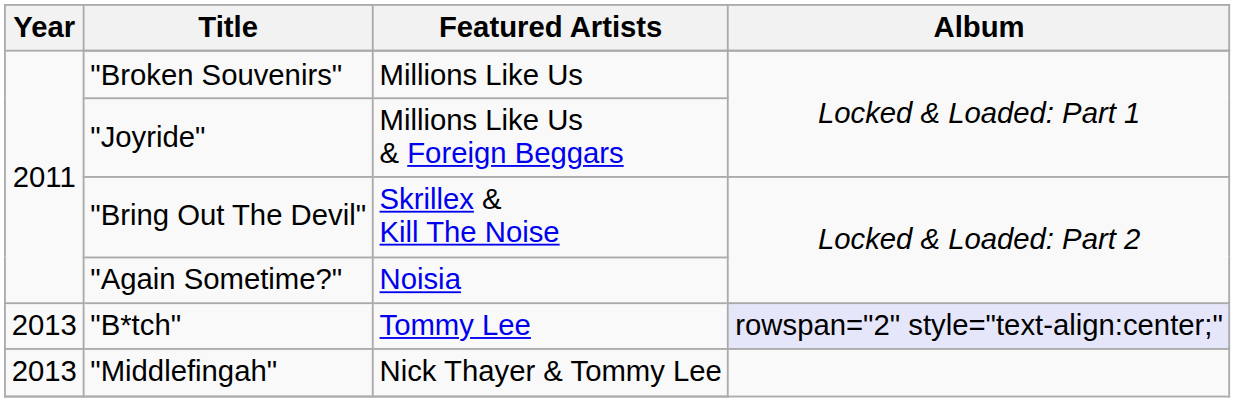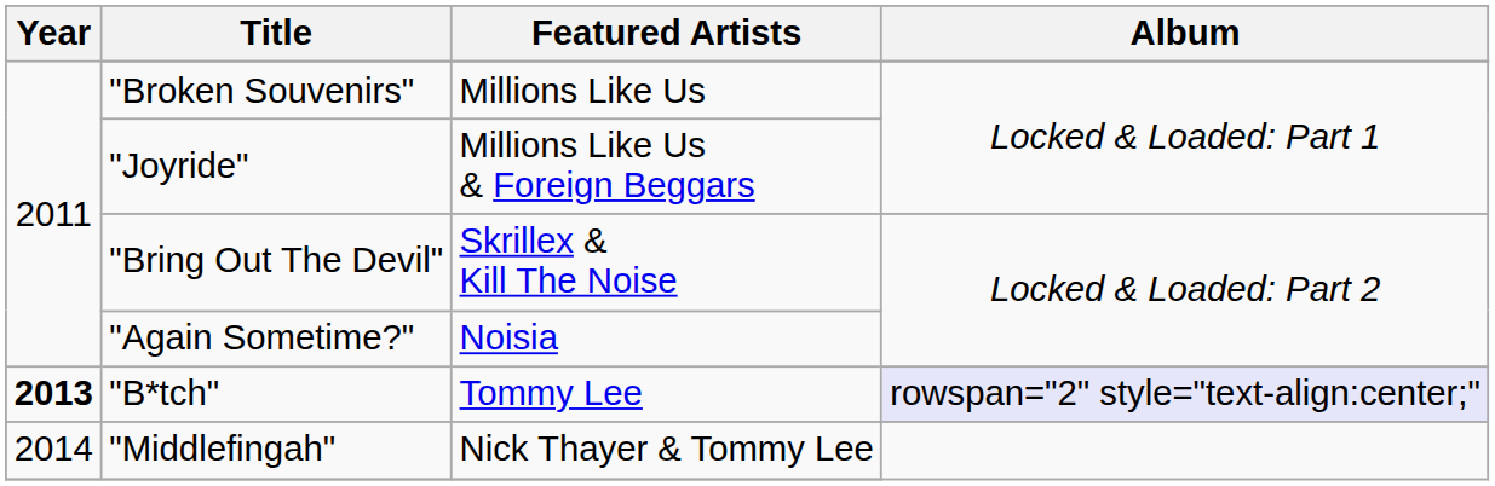"B*tch" | Year: normal -> bold
"Middlefingah" | Year: 2013 -> 2014
